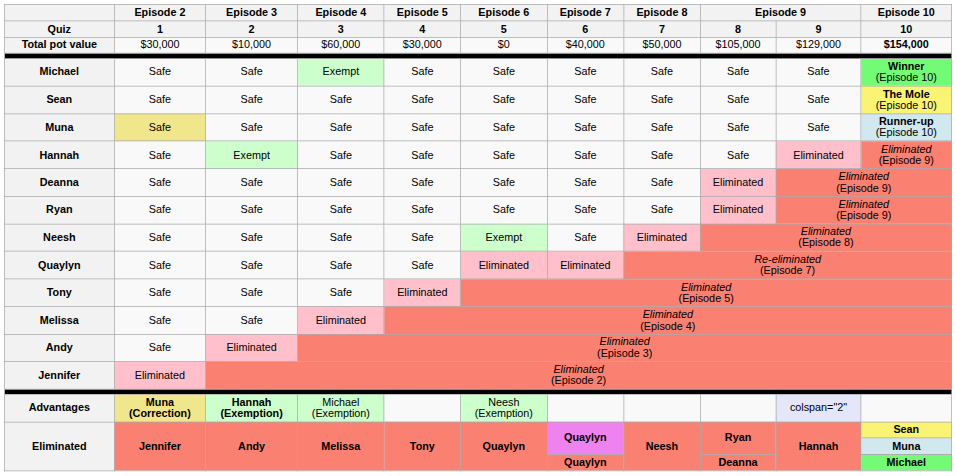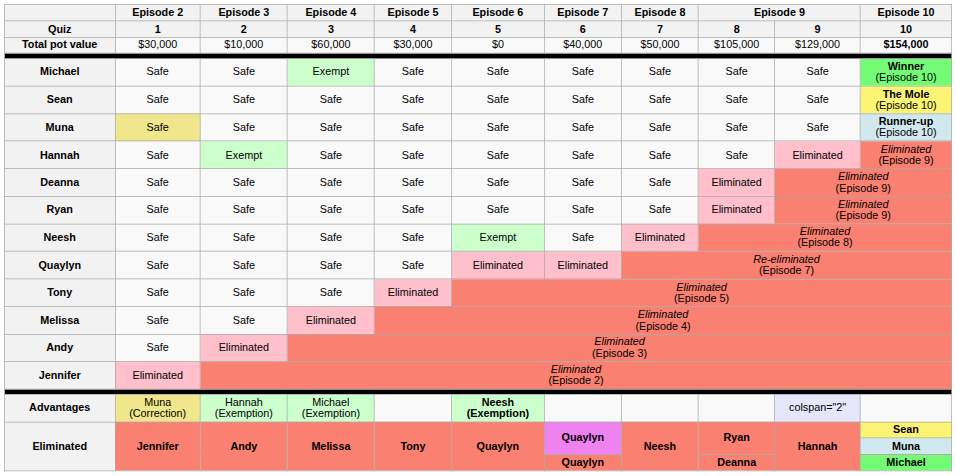Advantages | Episode 2 / 1: bold -> normal
Advantages | Episode 3 / 2: bold -> normal
Advantages | Episode 6 / 5: normal -> bold
